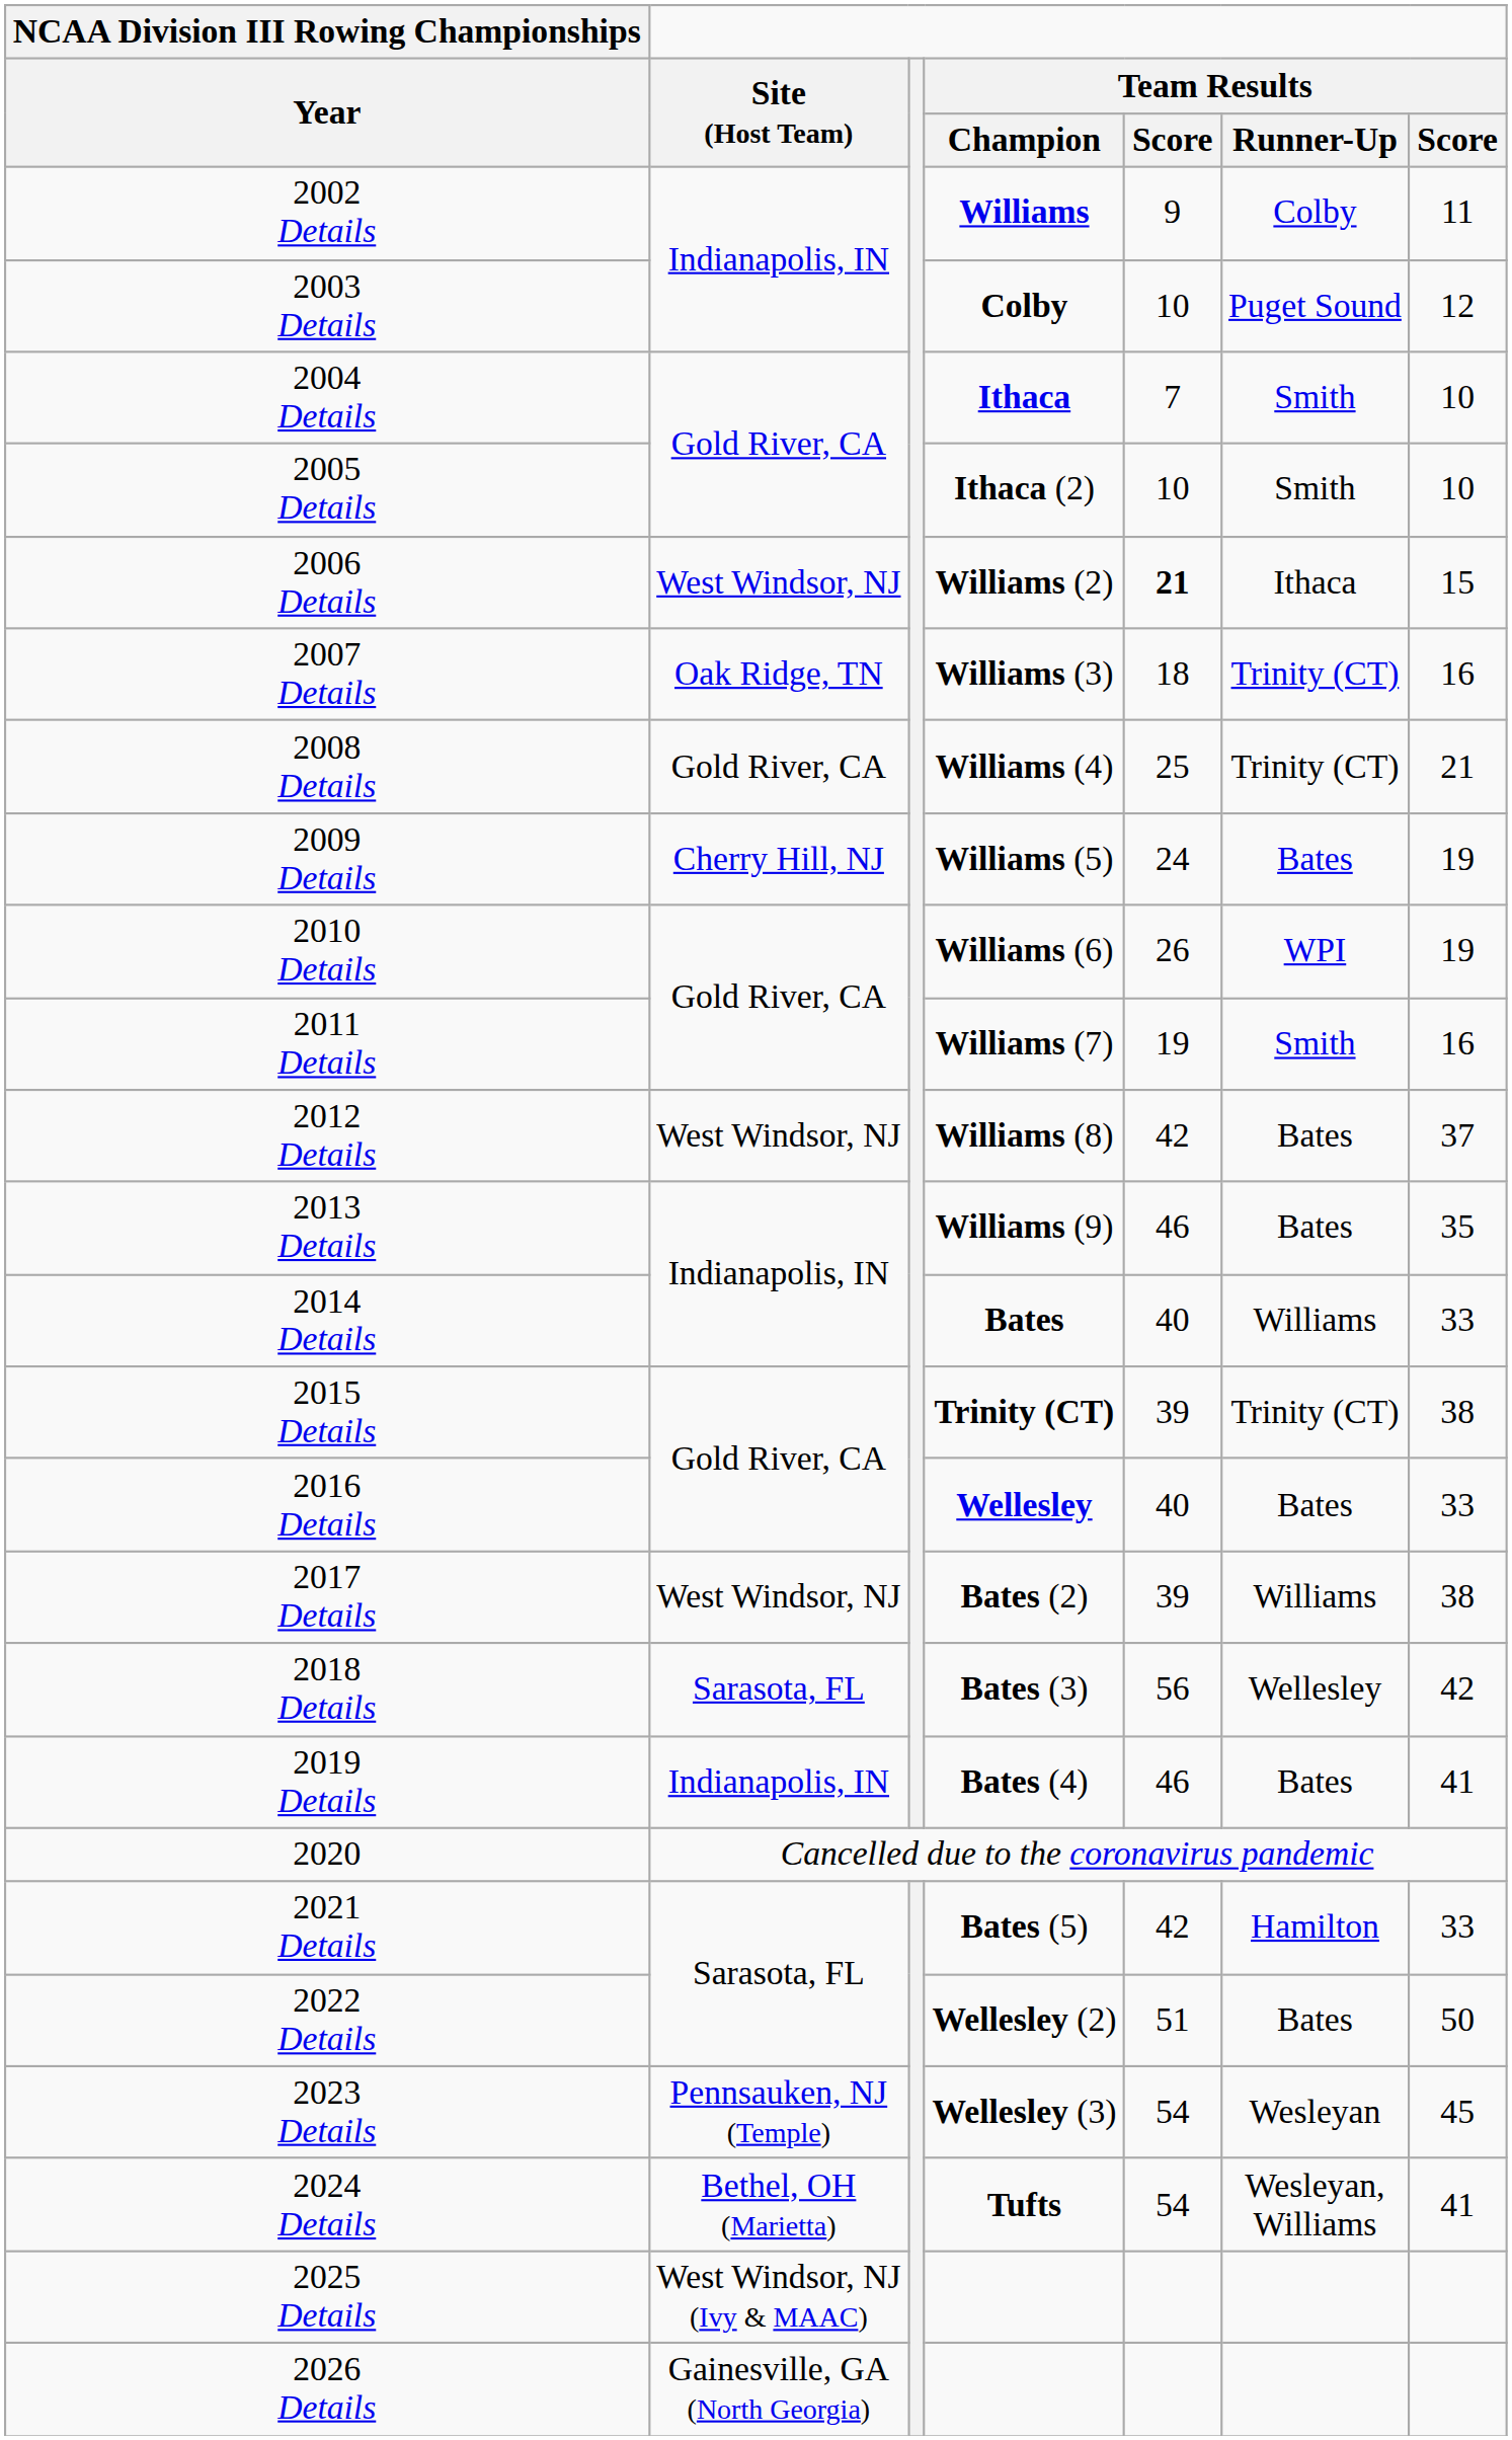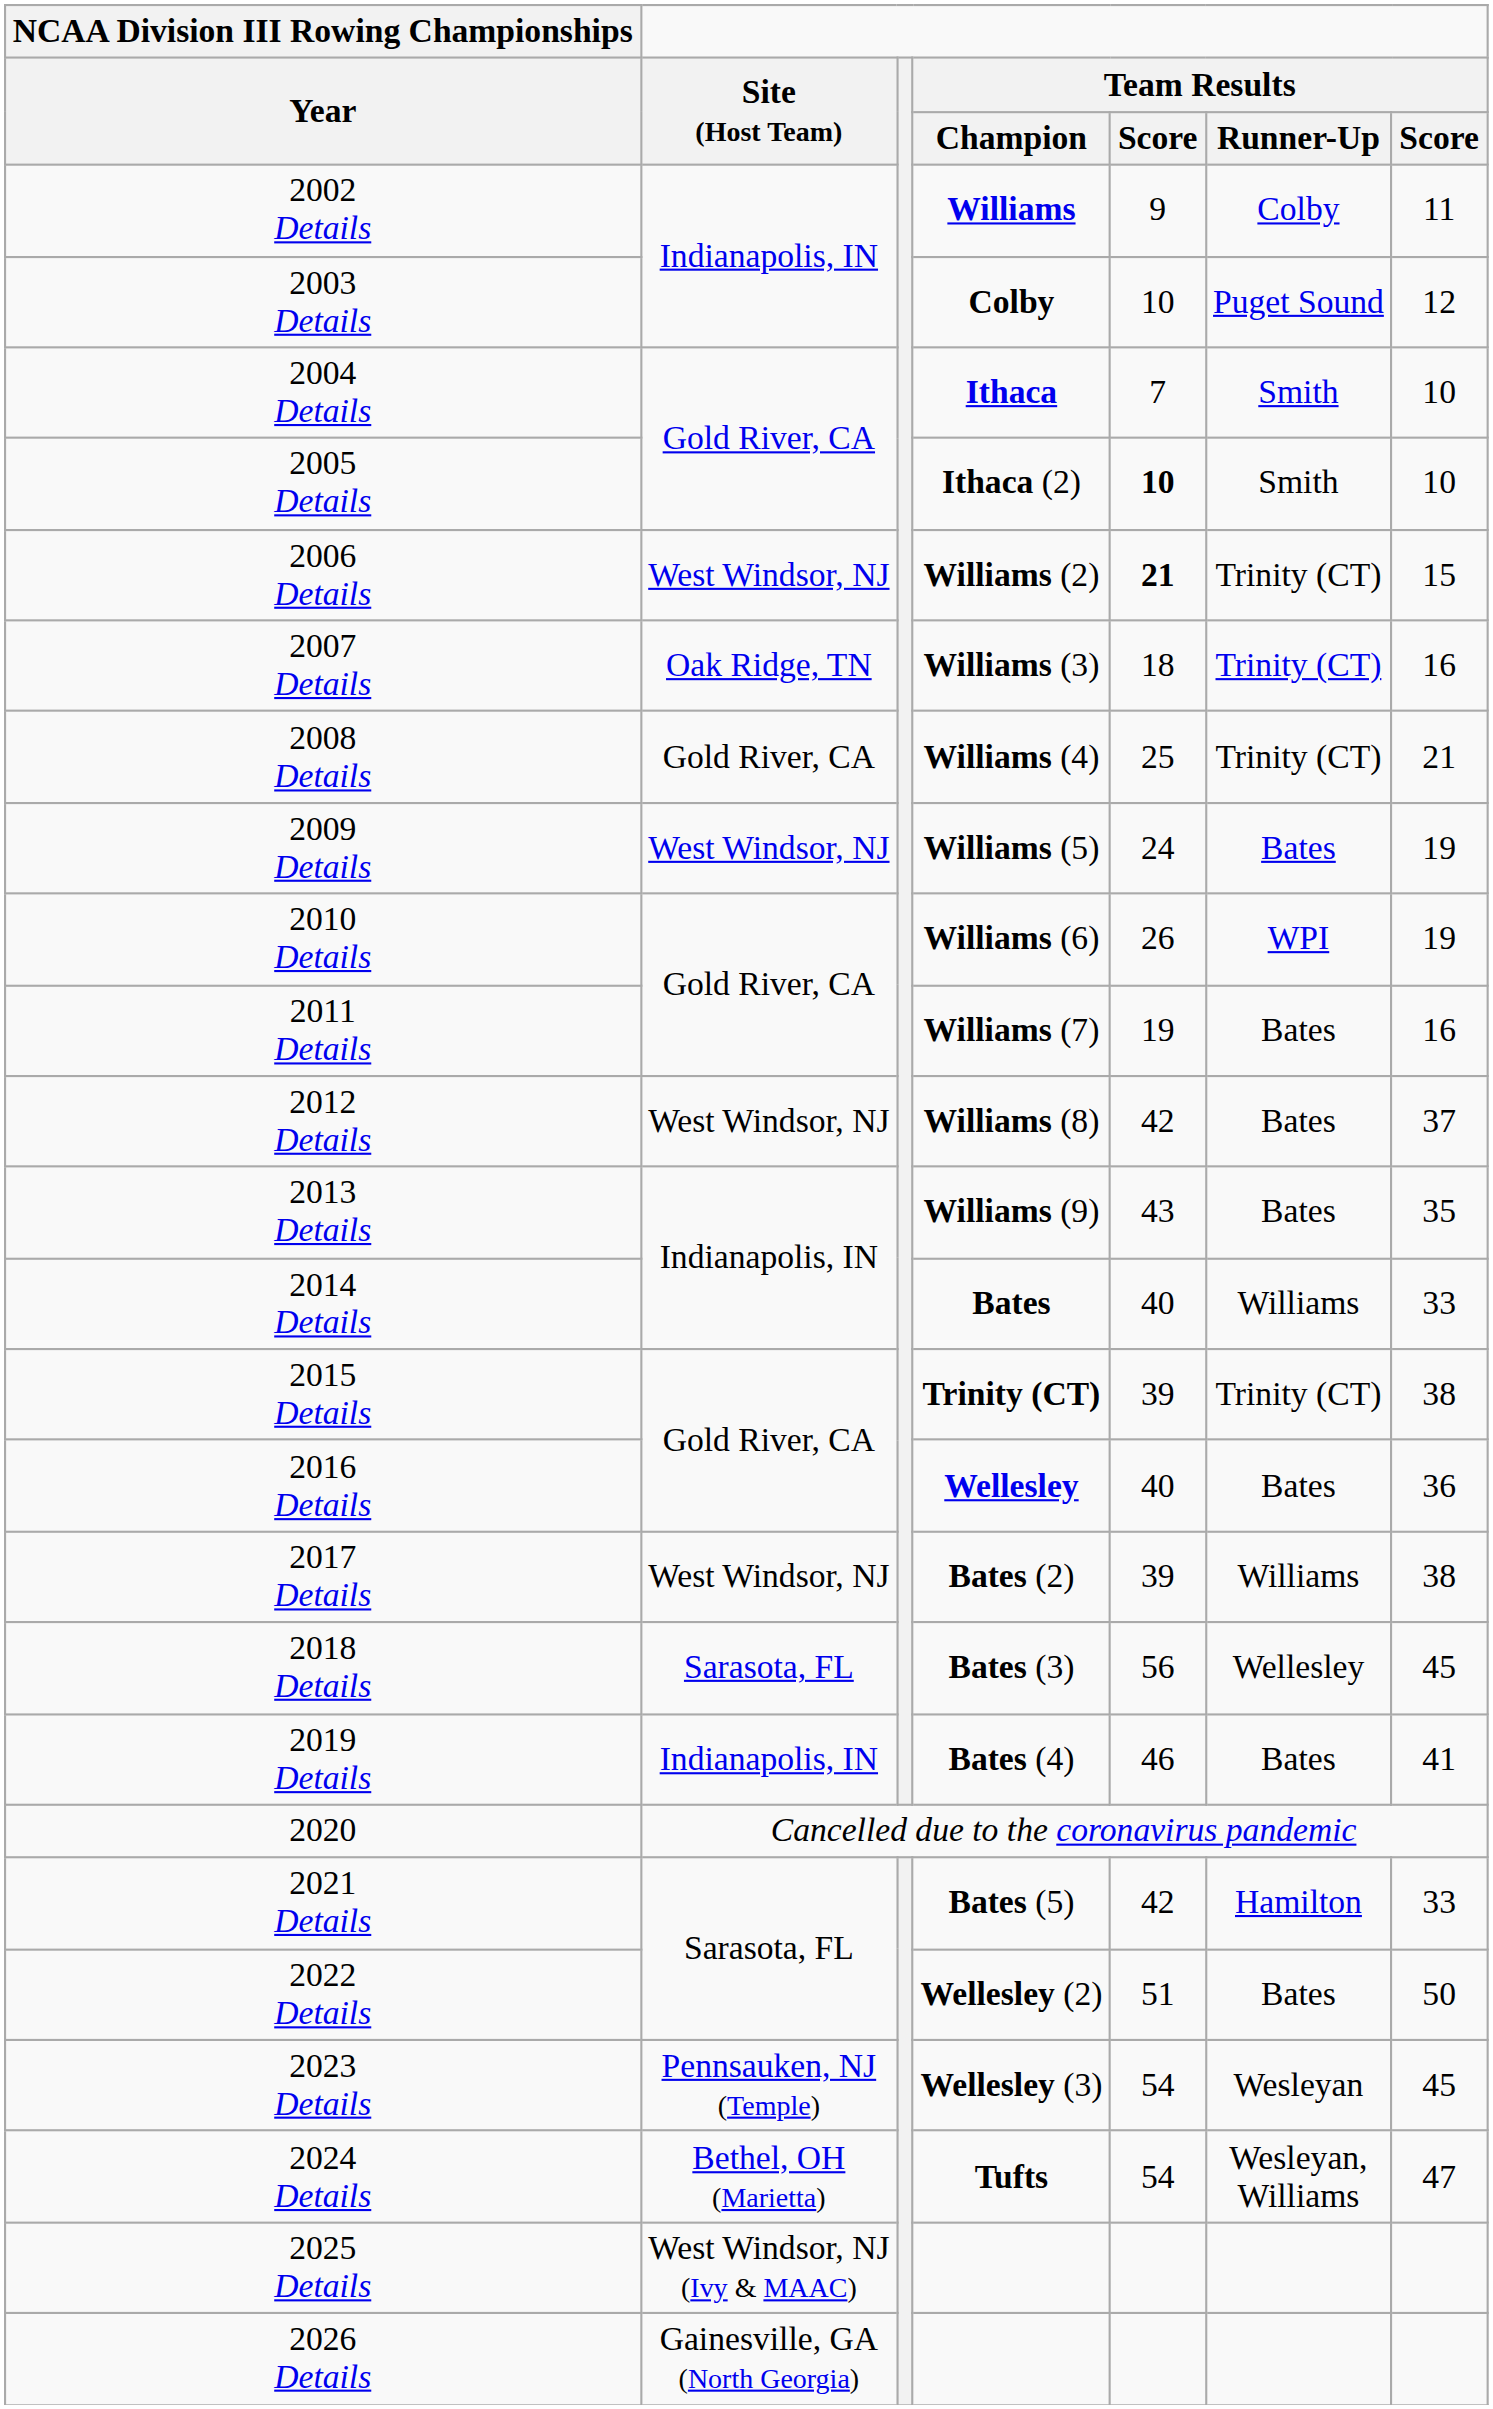2005 Details | column 5: normal -> bold
2006 Details | Team Results / Runner-Up: Ithaca -> Trinity (CT)
2009 Details | Site (Host Team): Cherry Hill, NJ -> West Windsor, NJ
2011 Details | Team Results / Runner-Up: Smith -> Bates
2013 Details | column 5: 46 -> 43
2016 Details | column 7: 33 -> 36
2018 Details | column 7: 42 -> 45
2024 Details | column 7: 41 -> 47
